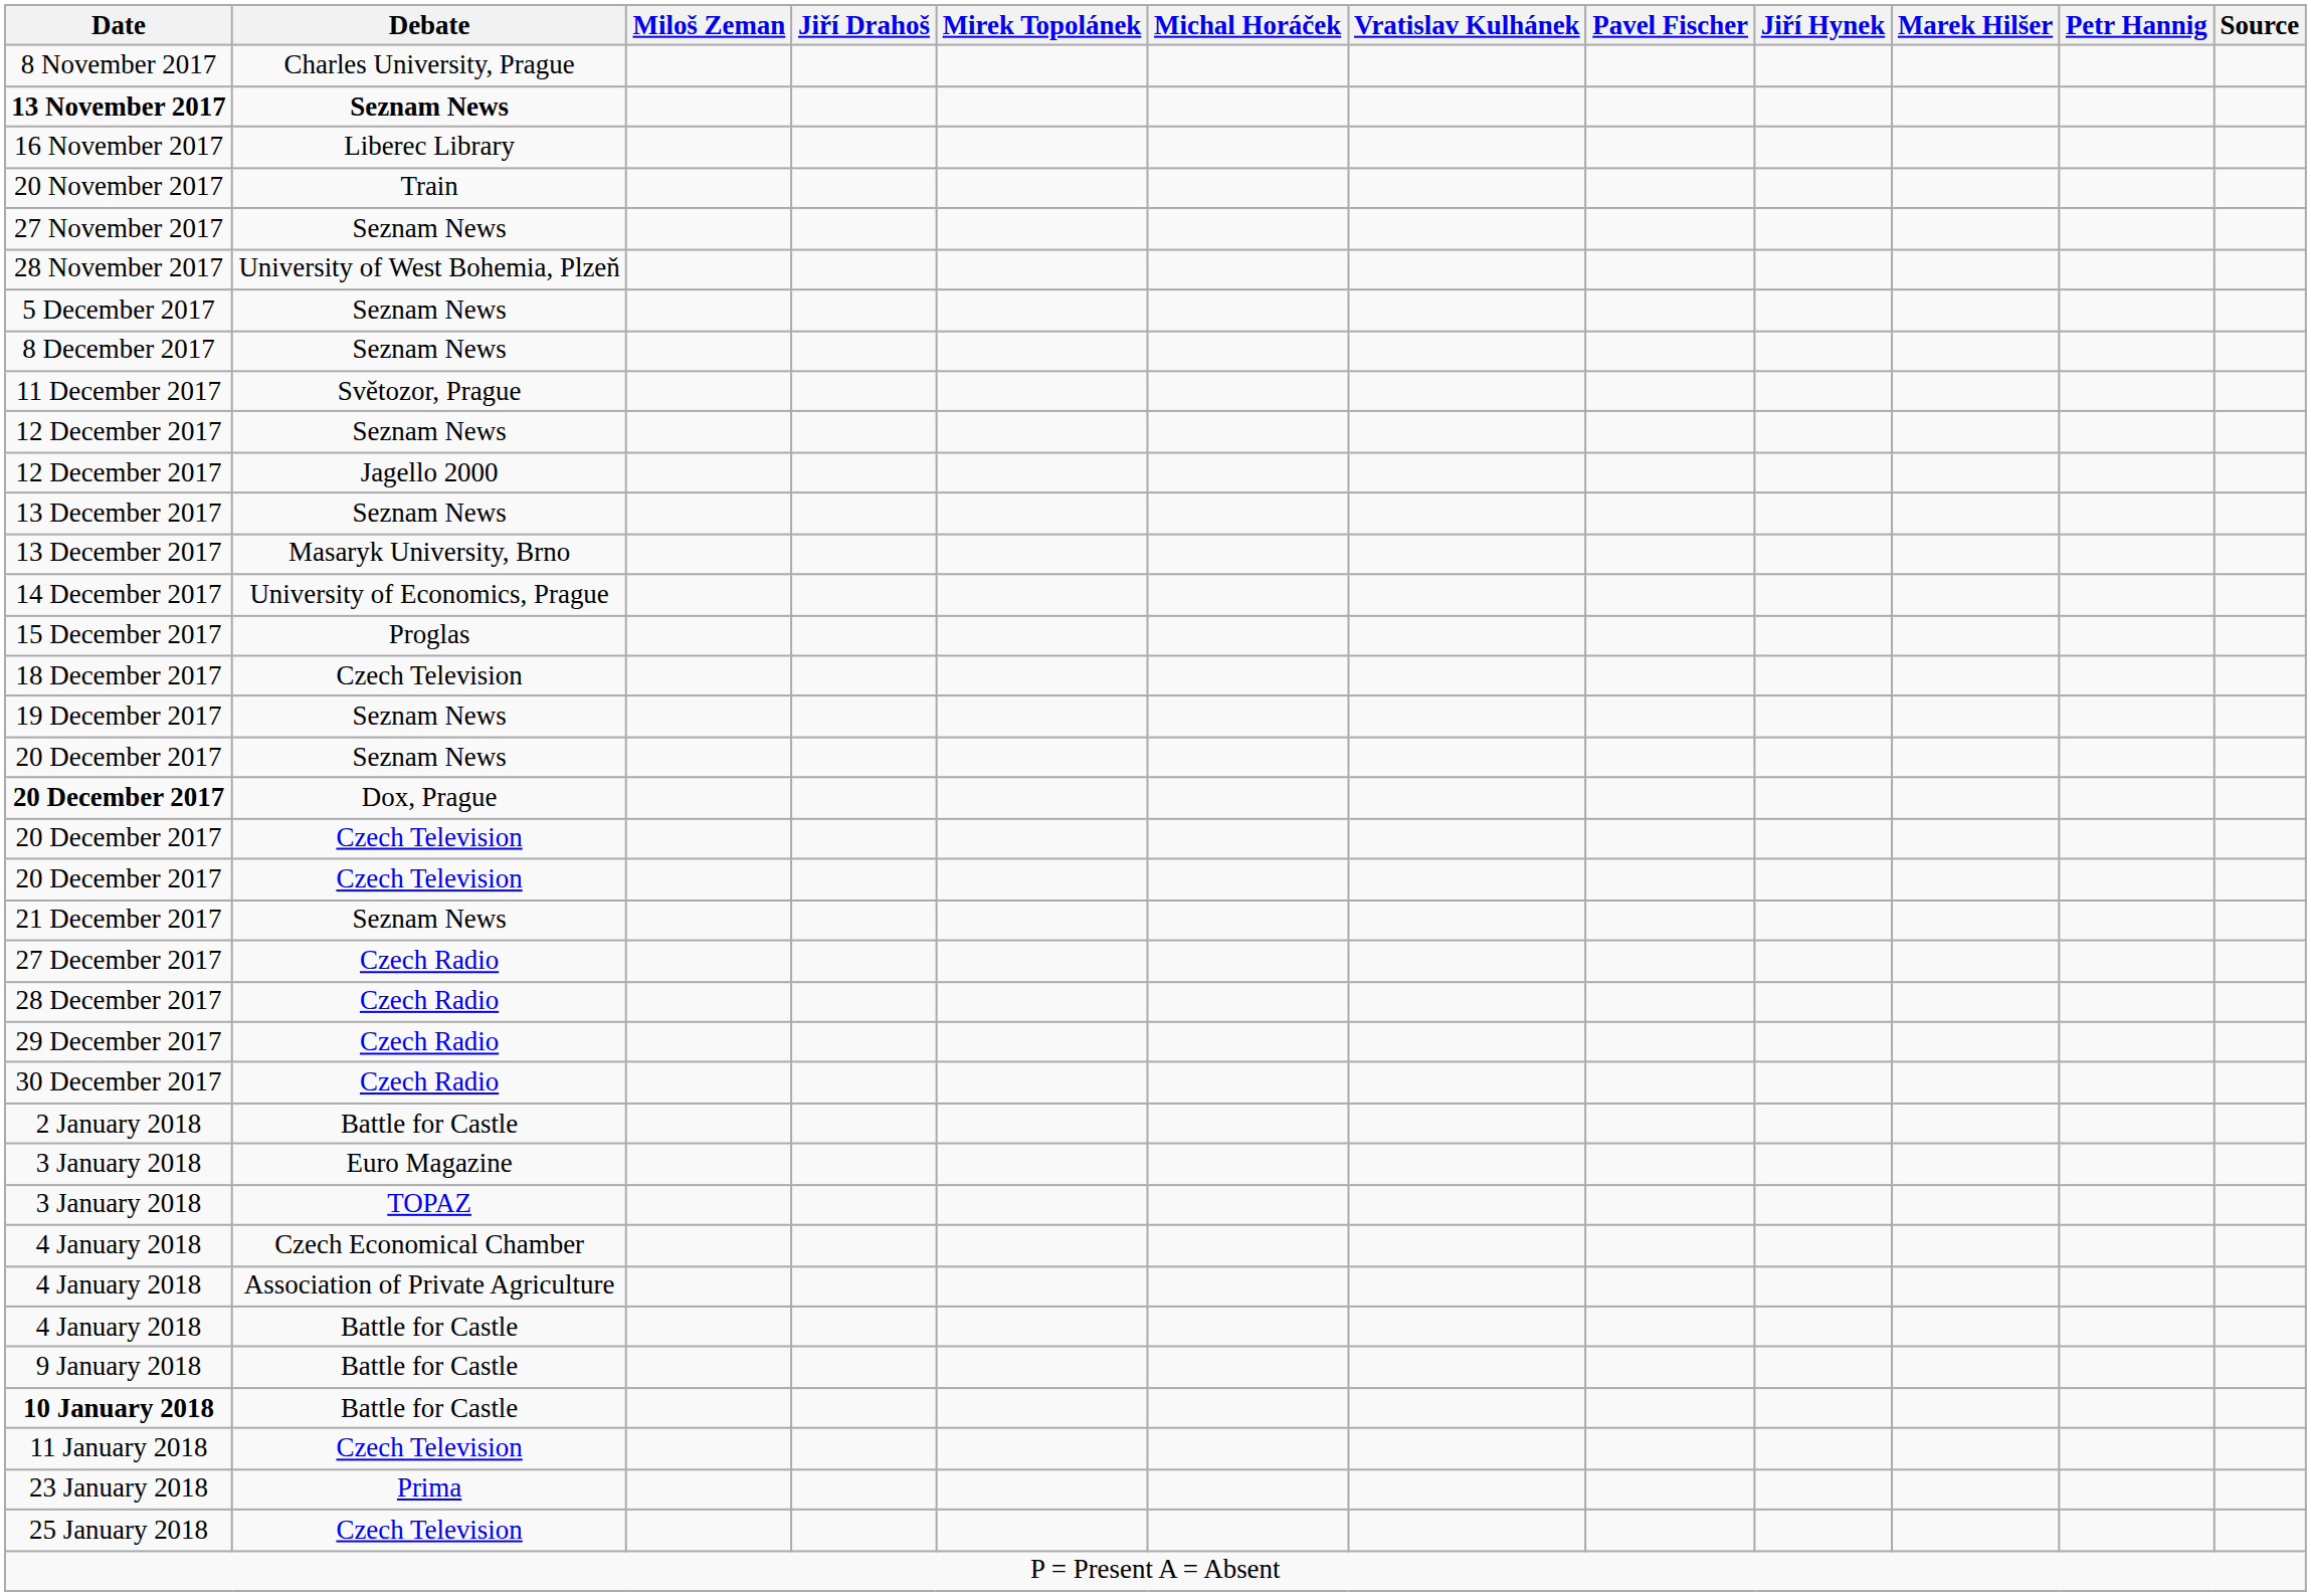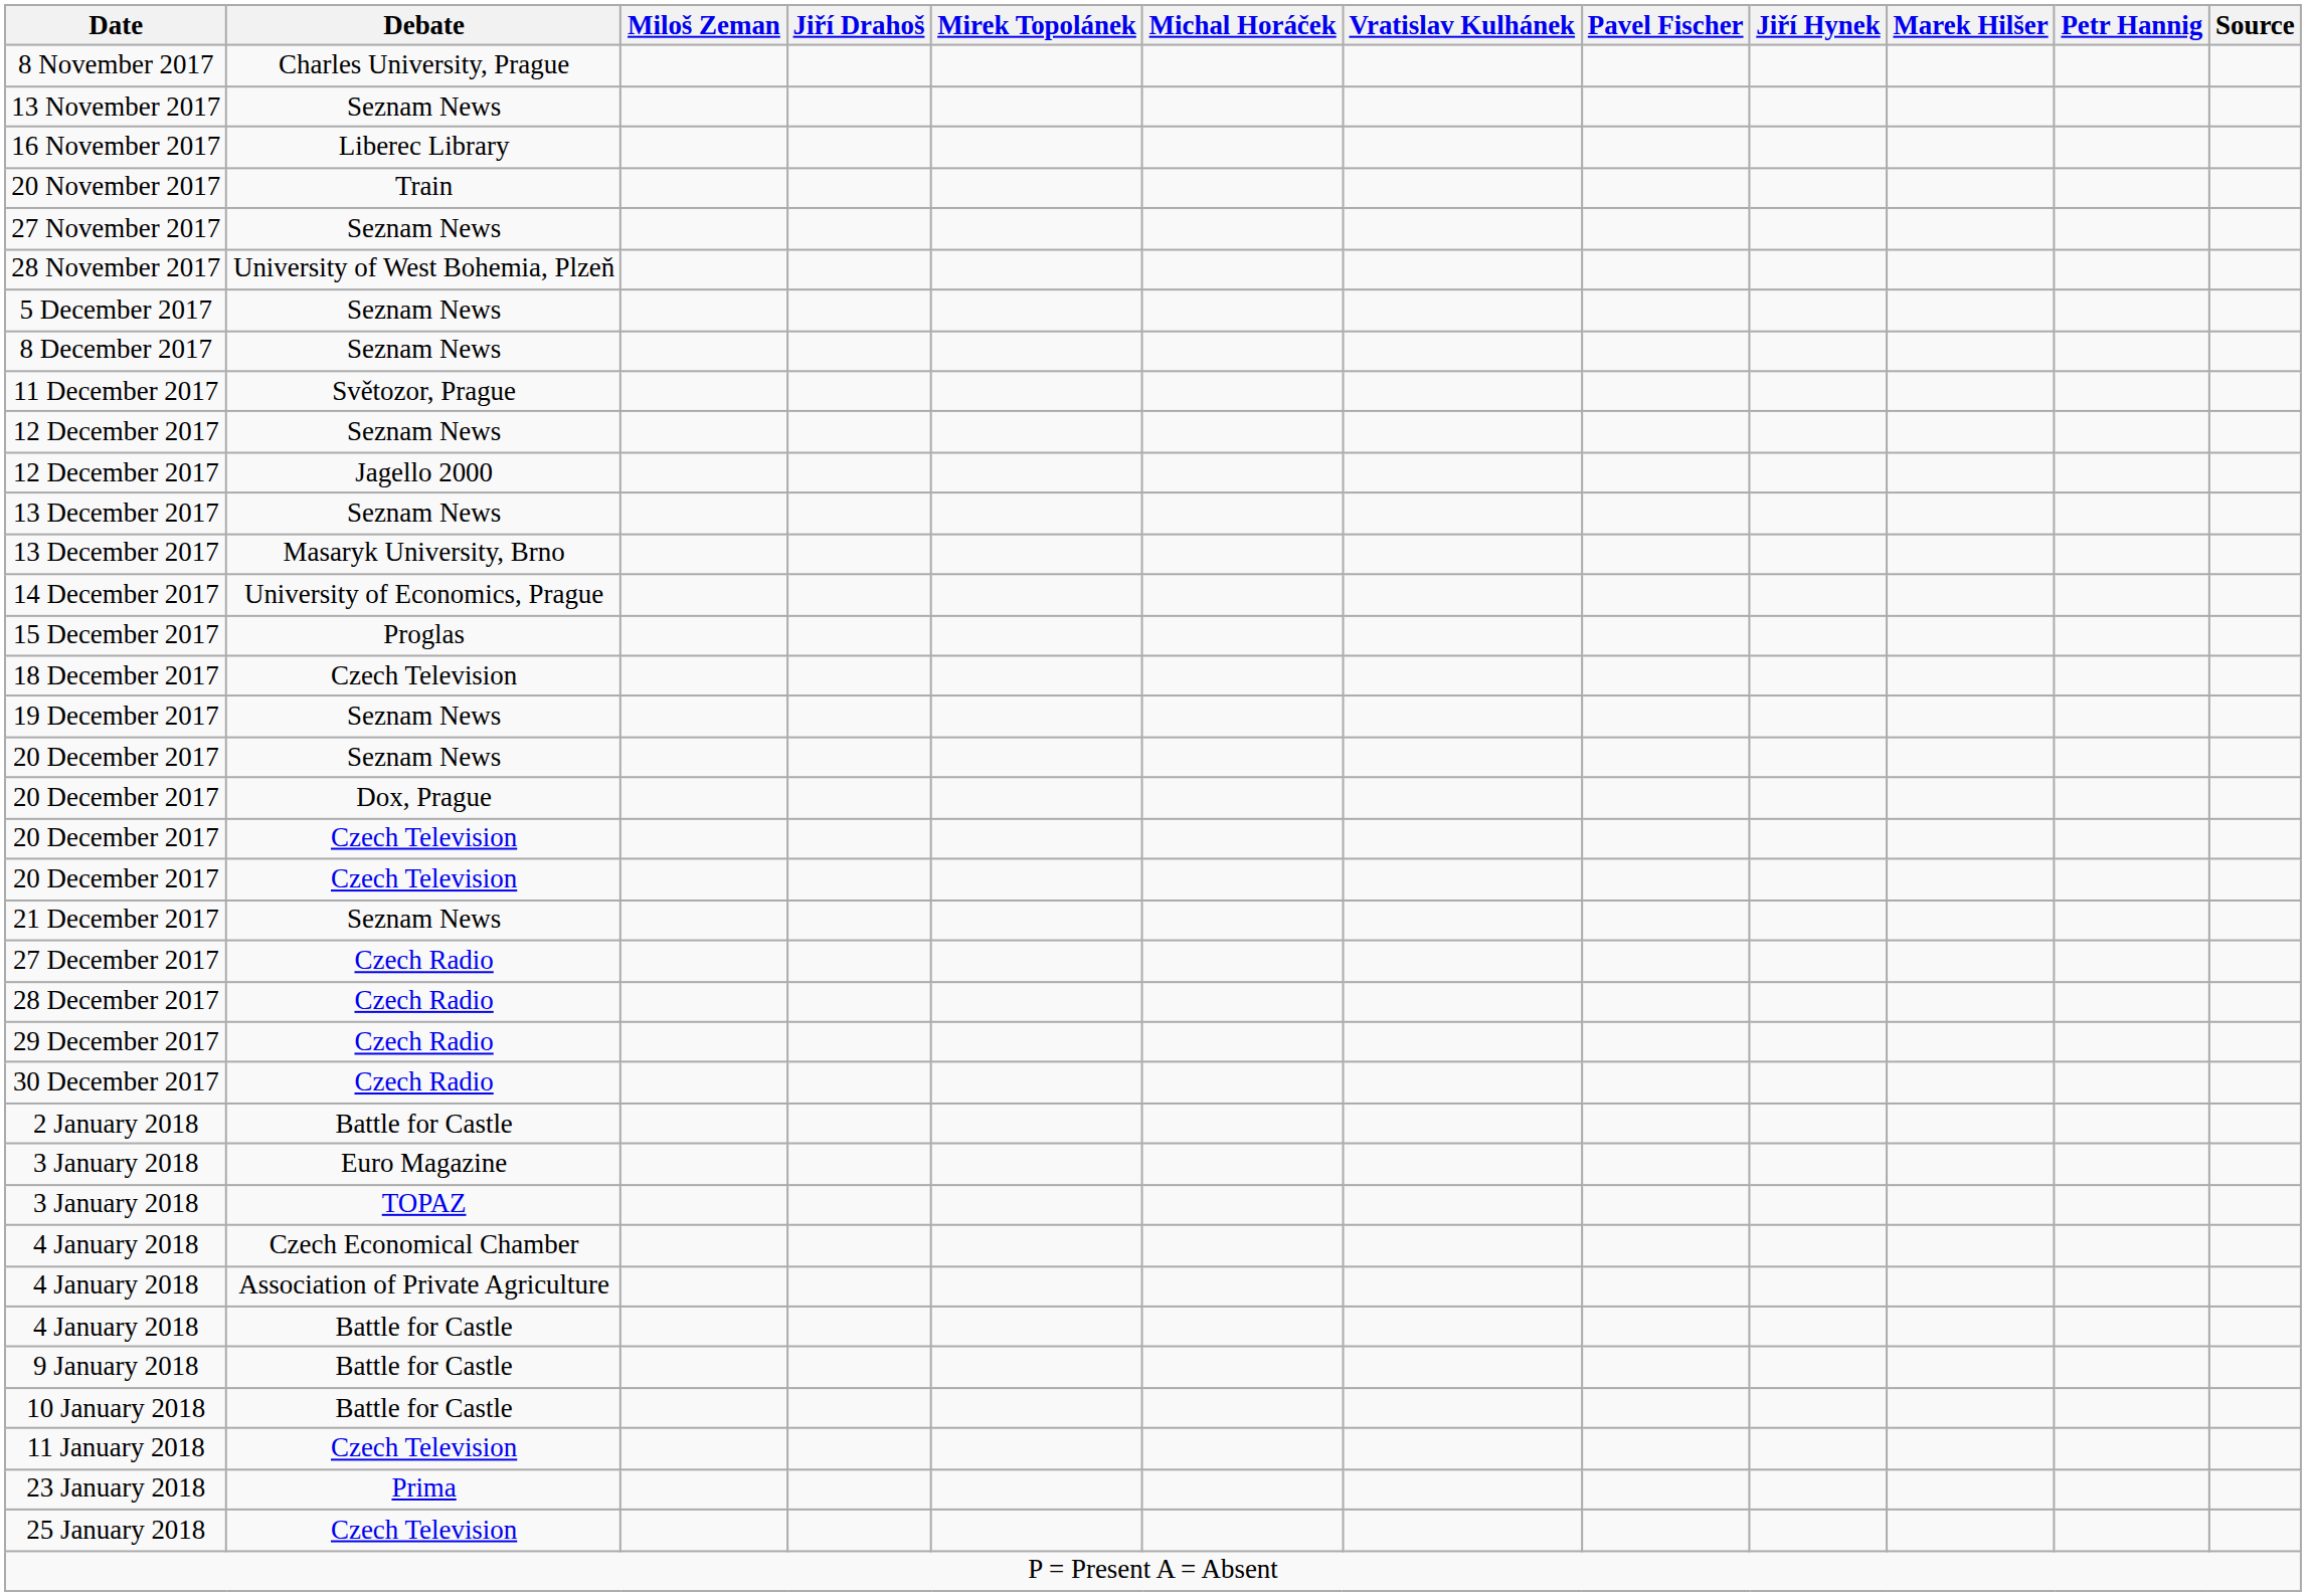13 November 2017 | Date: bold -> normal
13 November 2017 | Debate: bold -> normal
20 December 2017 / Dox, Prague | Date: bold -> normal
10 January 2018 | Date: bold -> normal
